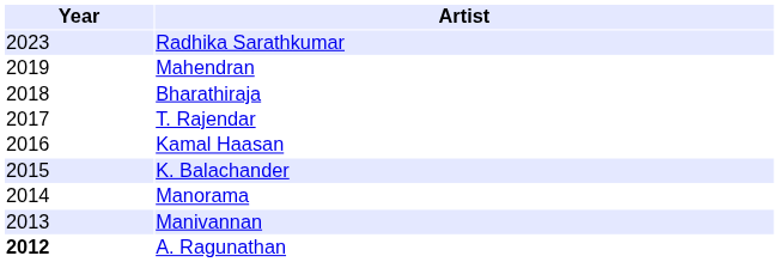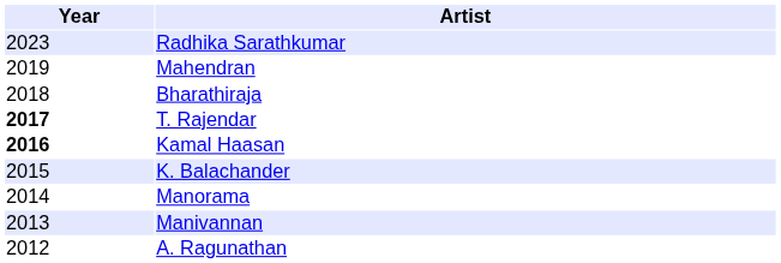T. Rajendar | Year: normal -> bold
Kamal Haasan | Year: normal -> bold
A. Ragunathan | Year: bold -> normal
